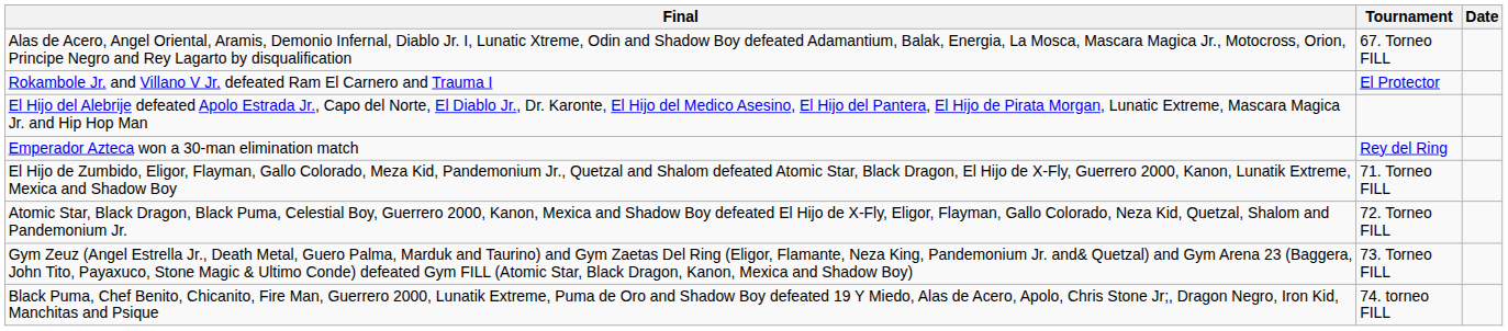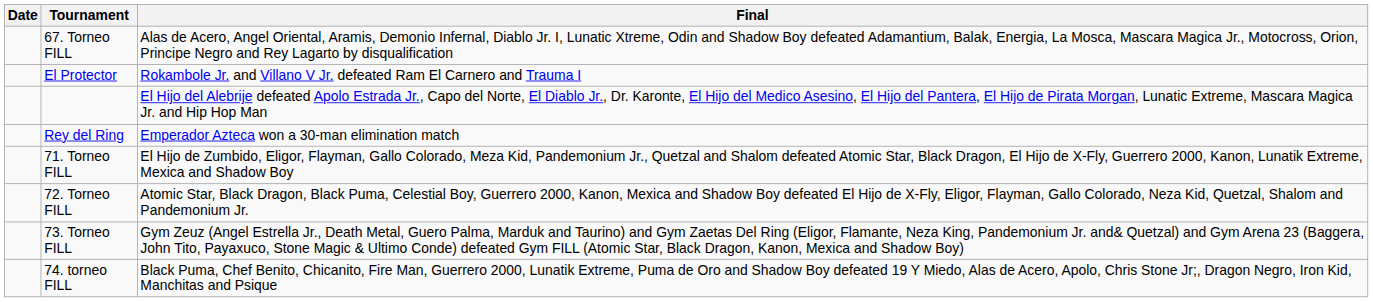columns swapped: Date <-> Final
